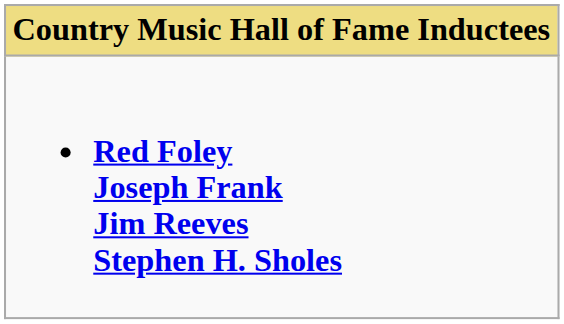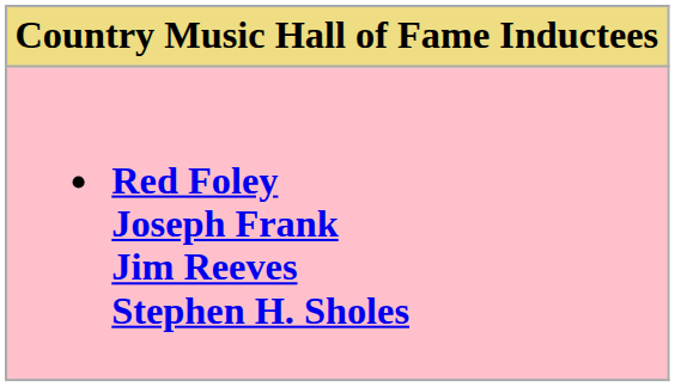row 2 | column 1: no background -> pink background
